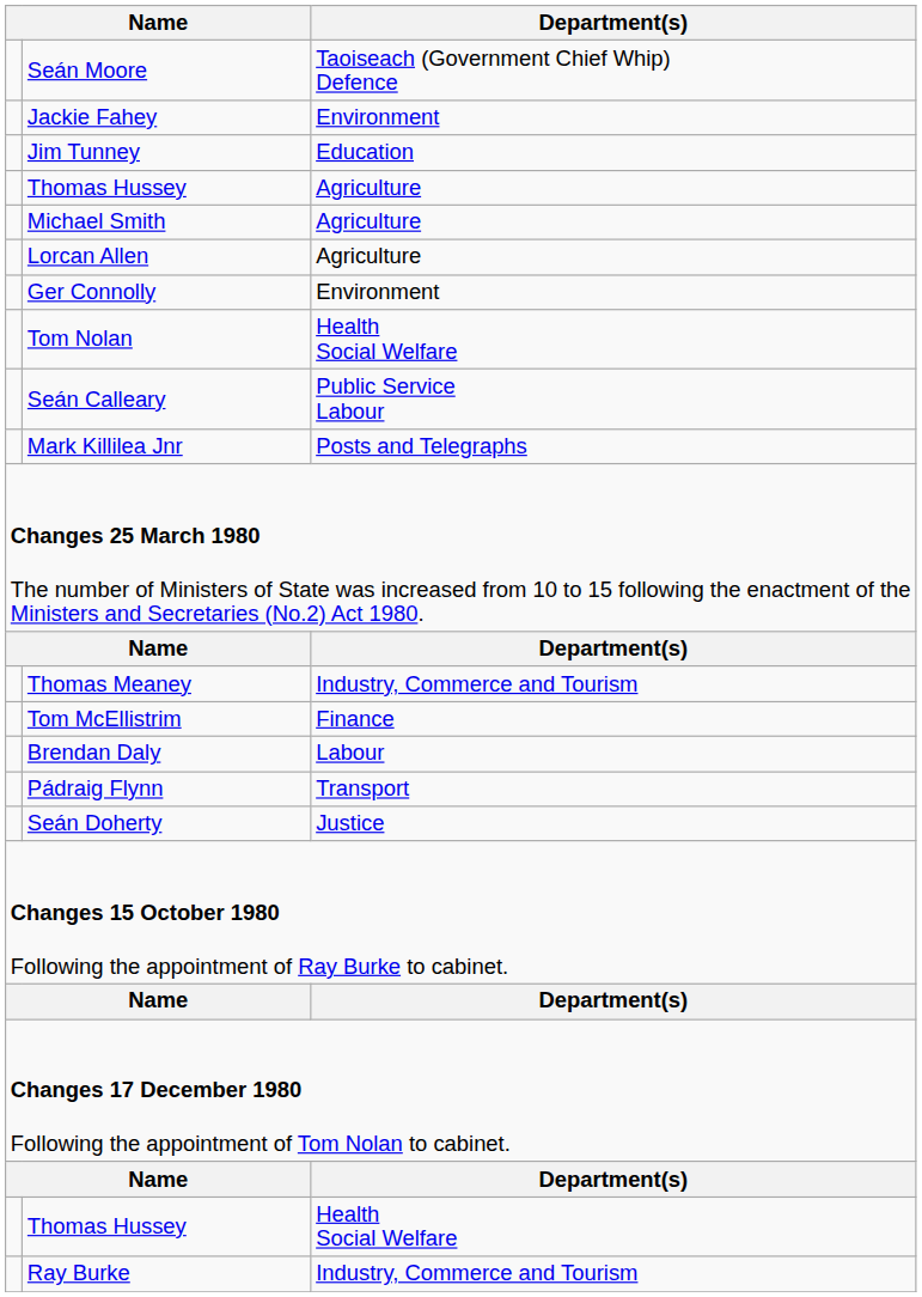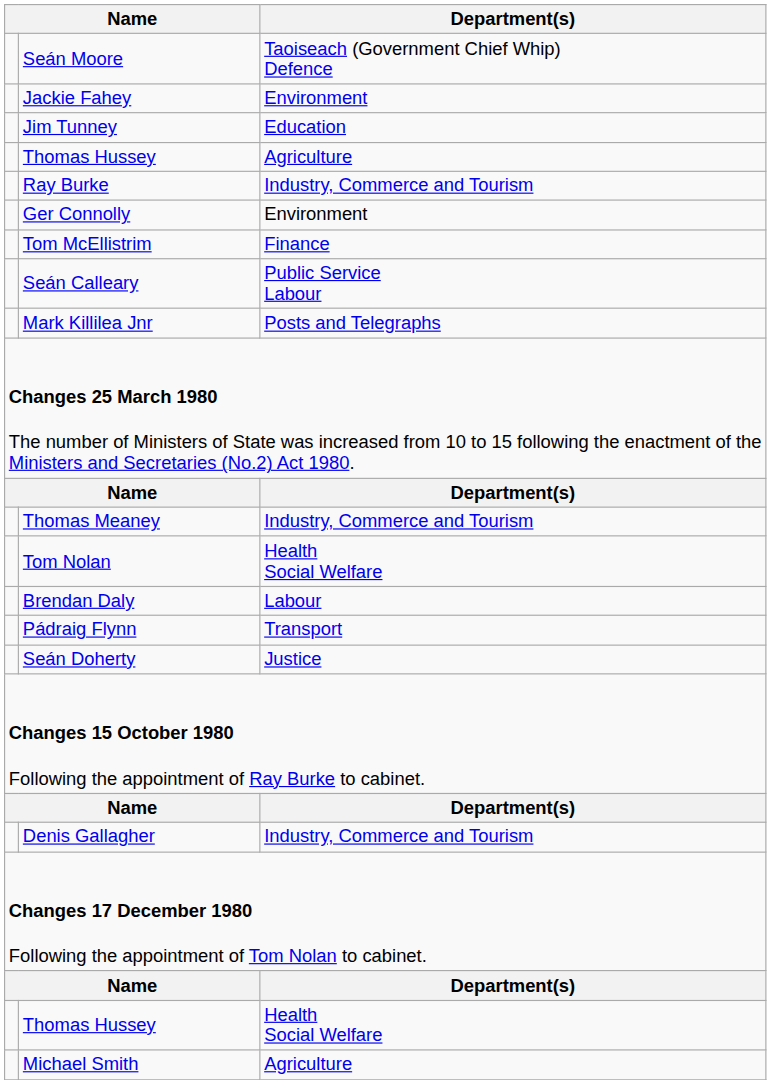rows swapped: Ray Burke <-> Michael Smith
- row: Lorcan Allen | Agriculture
rows swapped: Tom McEllistrim <-> Tom Nolan
+ row: Denis Gallagher | Industry, Commerce and Tourism
